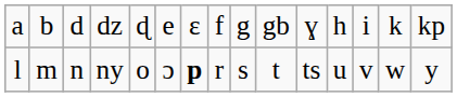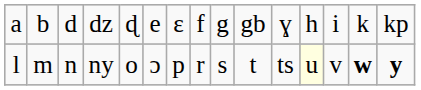ny | column 7: bold -> normal
ny | column 12: no background -> lightyellow background
ny | column 14: normal -> bold
ny | column 15: normal -> bold
